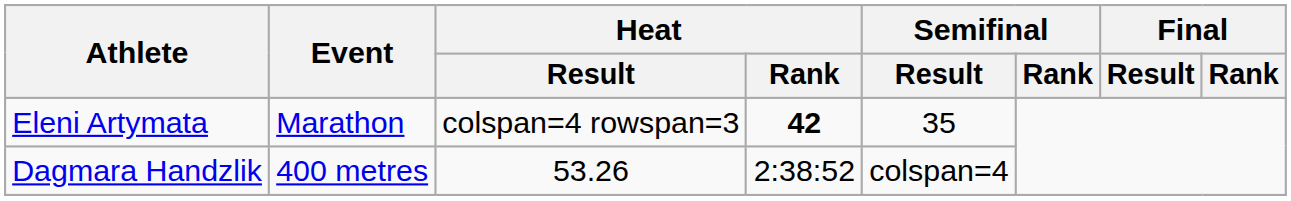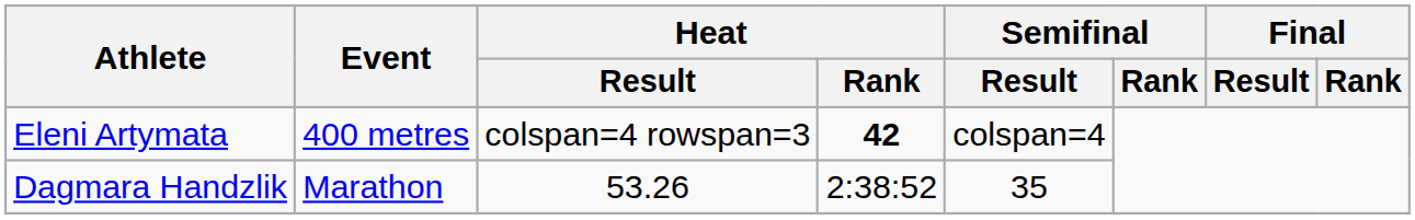Eleni Artymata | Event: Marathon -> 400 metres
Eleni Artymata | Semifinal / Result: 35 -> colspan=4
Dagmara Handzlik | Event: 400 metres -> Marathon
Dagmara Handzlik | Semifinal / Result: colspan=4 -> 35
